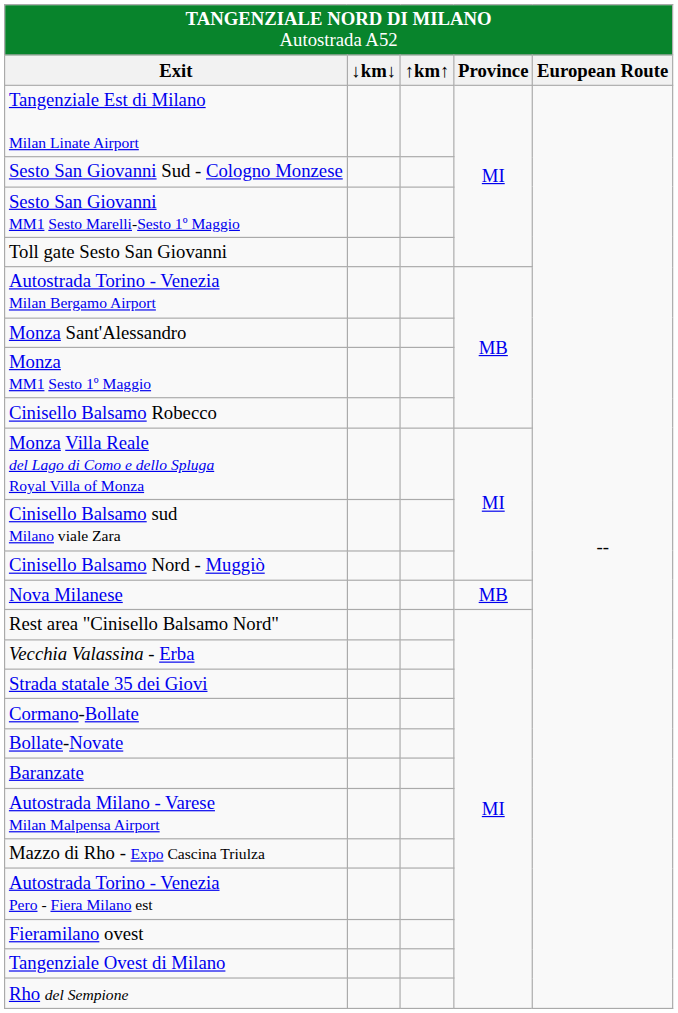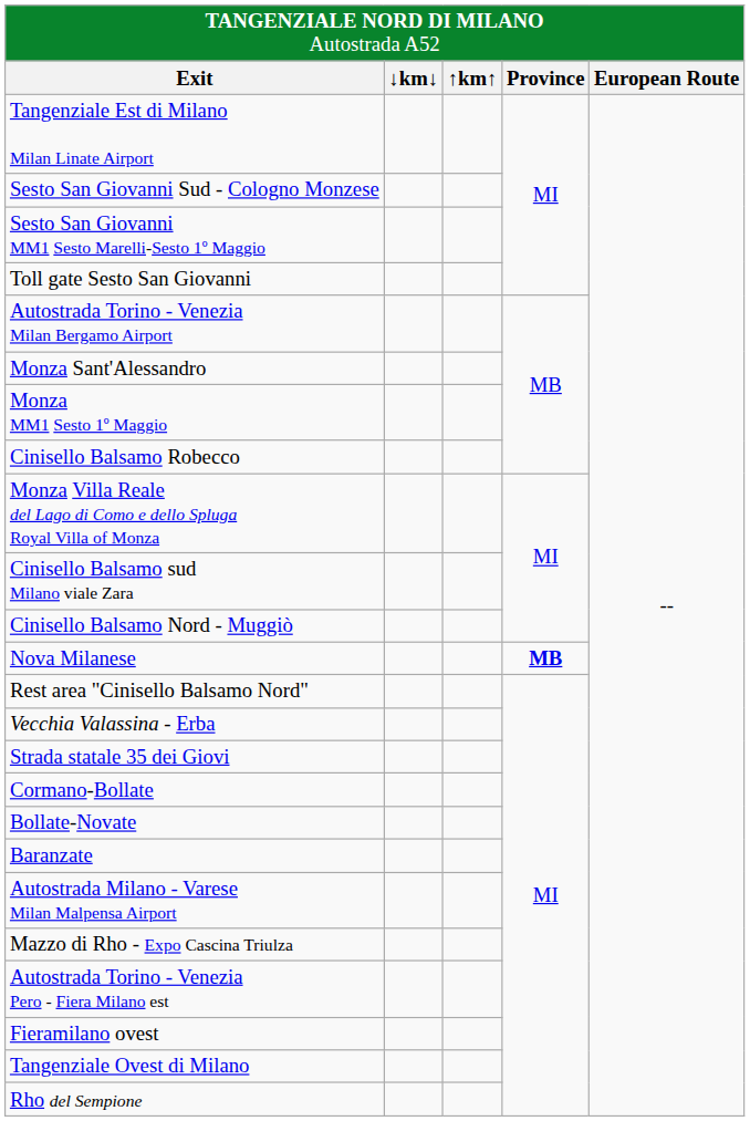Nova Milanese | column 4: normal -> bold
